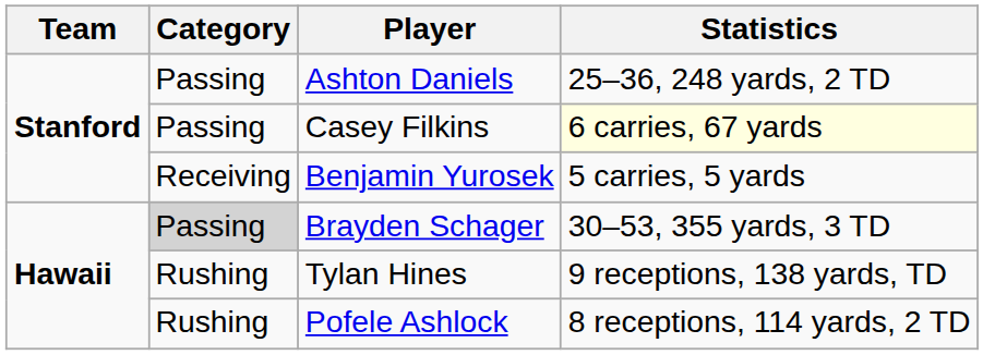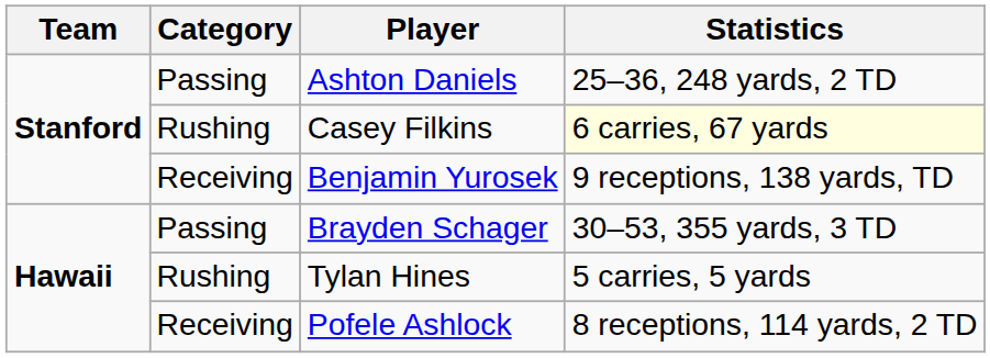Casey Filkins | Category: Passing -> Rushing
Benjamin Yurosek | Statistics: 5 carries, 5 yards -> 9 receptions, 138 yards, TD
Brayden Schager | Category: lightgrey background -> no background
Tylan Hines | Statistics: 9 receptions, 138 yards, TD -> 5 carries, 5 yards
Pofele Ashlock | Category: Rushing -> Receiving
